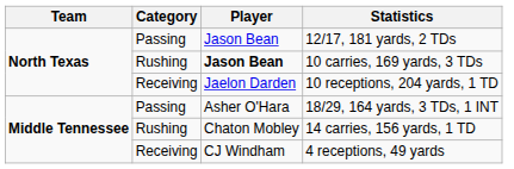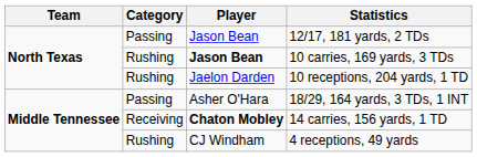10 receptions, 204 yards, 1 TD | Category: Receiving -> Rushing
14 carries, 156 yards, 1 TD | Category: Rushing -> Receiving
14 carries, 156 yards, 1 TD | Player: normal -> bold
4 receptions, 49 yards | Category: Receiving -> Rushing
